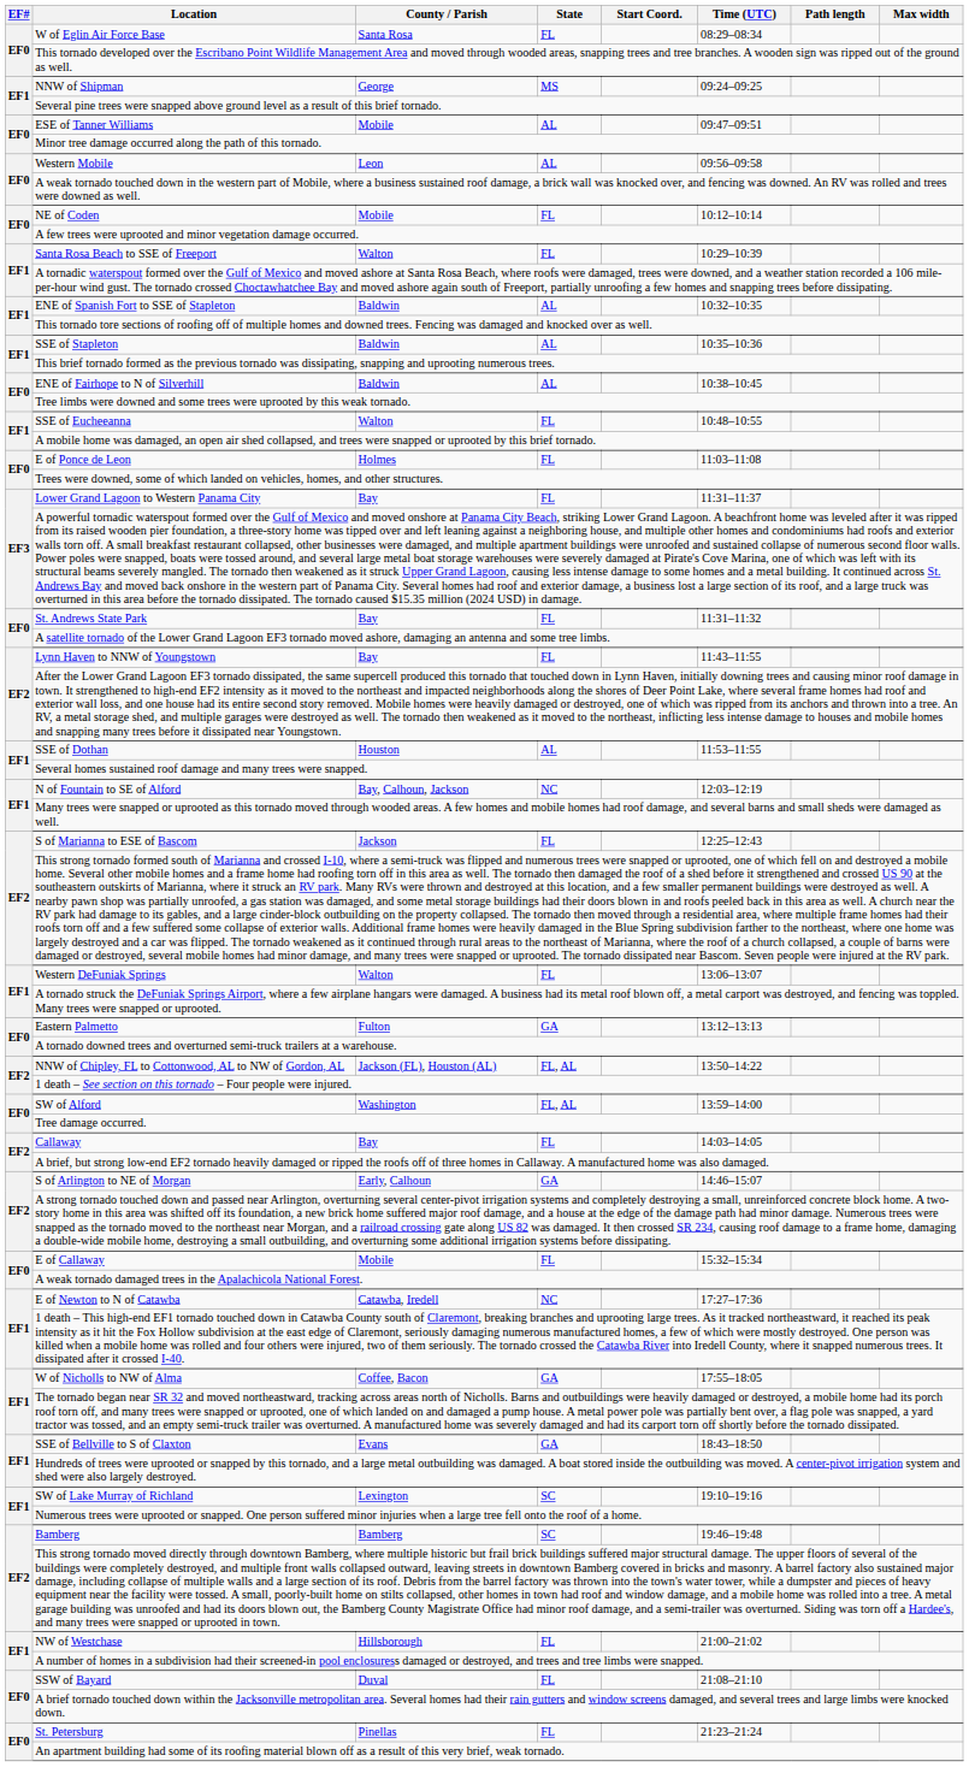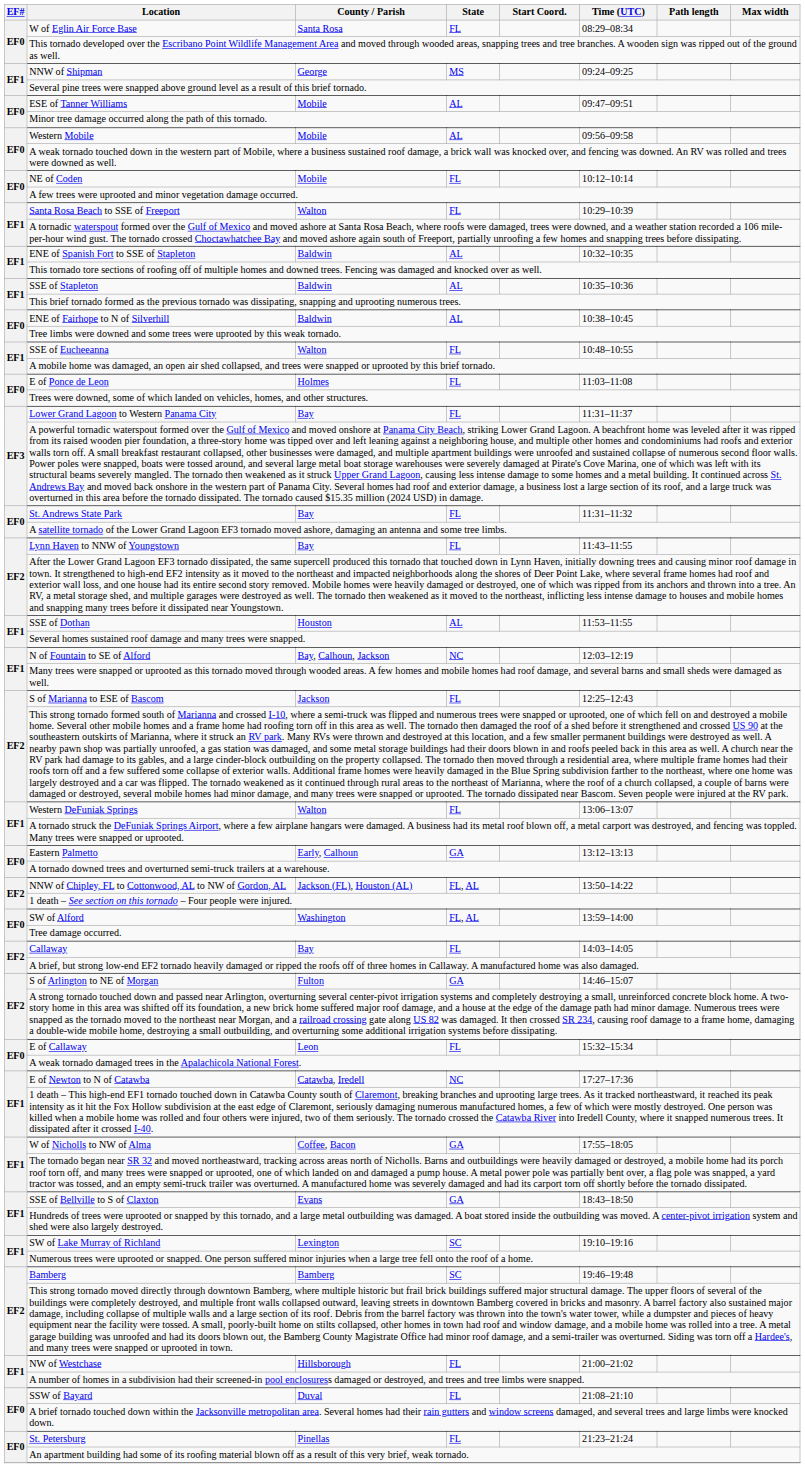Western Mobile | County / Parish: Leon -> Mobile
Eastern Palmetto | County / Parish: Fulton -> Early, Calhoun
S of Arlington to NE of Morgan | County / Parish: Early, Calhoun -> Fulton
E of Callaway | County / Parish: Mobile -> Leon
